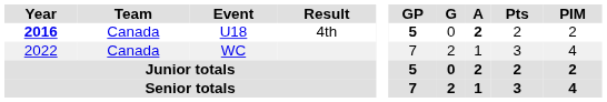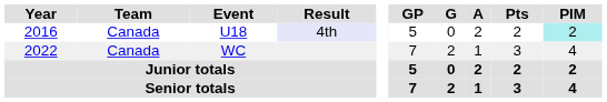U18 | Year: bold -> normal
U18 | Result: no background -> lavender background
U18 | GP: bold -> normal
U18 | A: bold -> normal
U18 | PIM: no background -> paleturquoise background
